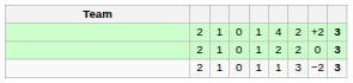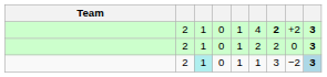row 2 | column 7: normal -> bold
row 4 | column 3: no background -> paleturquoise background
row 4 | column 9: no background -> lightblue background
